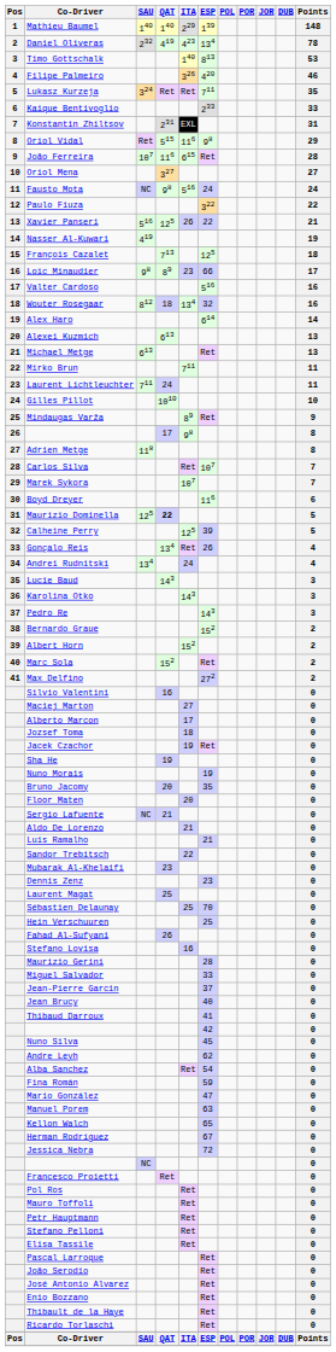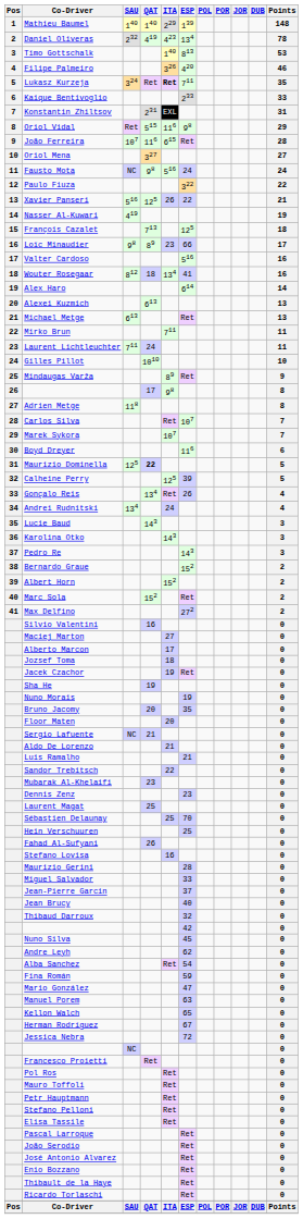Lukasz Kurzeja | ITA: normal -> bold
Wouter Rosegaar | ESP: 32 -> 41
Thibaud Darroux | ESP: 41 -> 32
